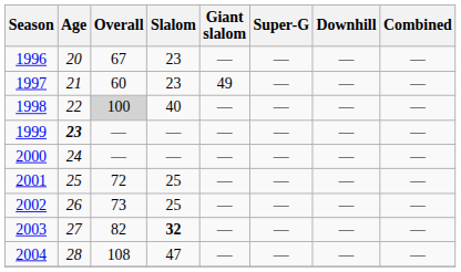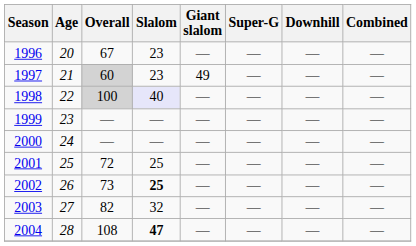1997 | Overall: no background -> lightgrey background
1998 | Slalom: no background -> lavender background
1999 | Age: bold -> normal
2002 | Slalom: normal -> bold
2003 | Slalom: bold -> normal
2004 | Slalom: normal -> bold
